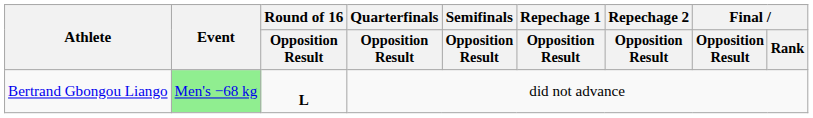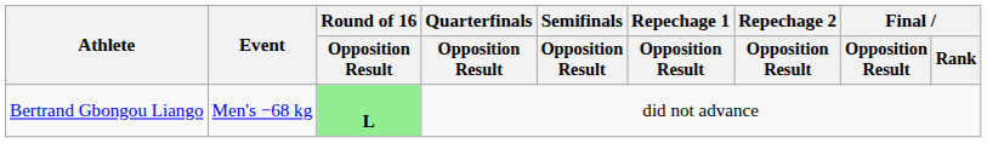Bertrand Gbongou Liango | Event: lightgreen background -> no background
Bertrand Gbongou Liango | Round of 16 / Opposition Result: no background -> lightgreen background
